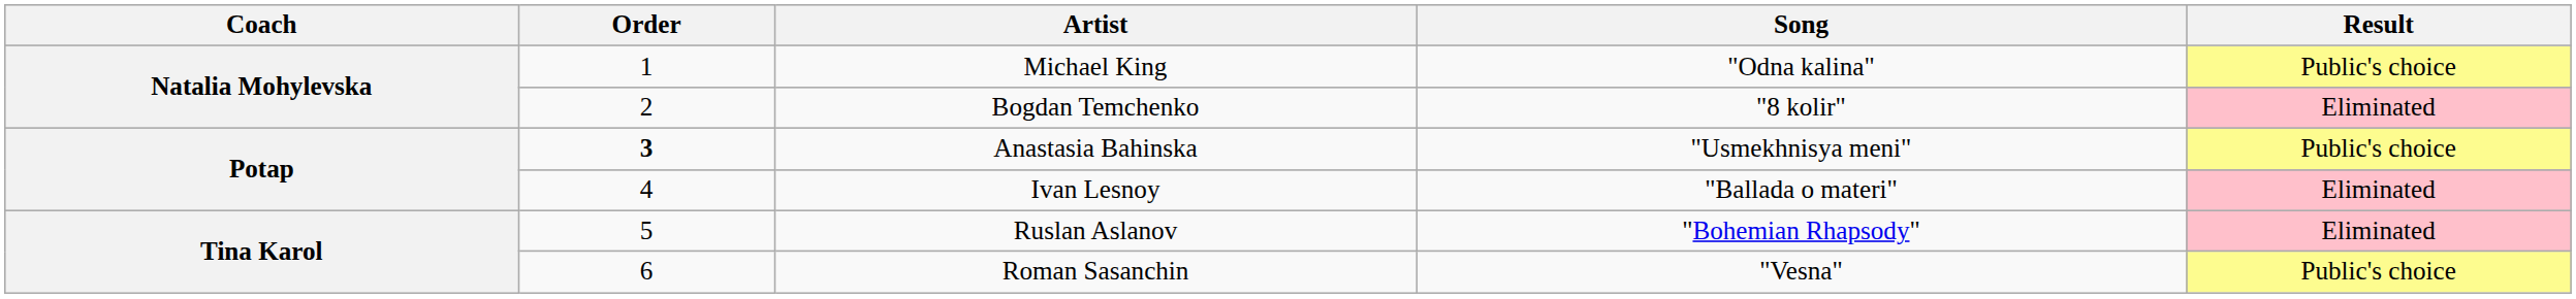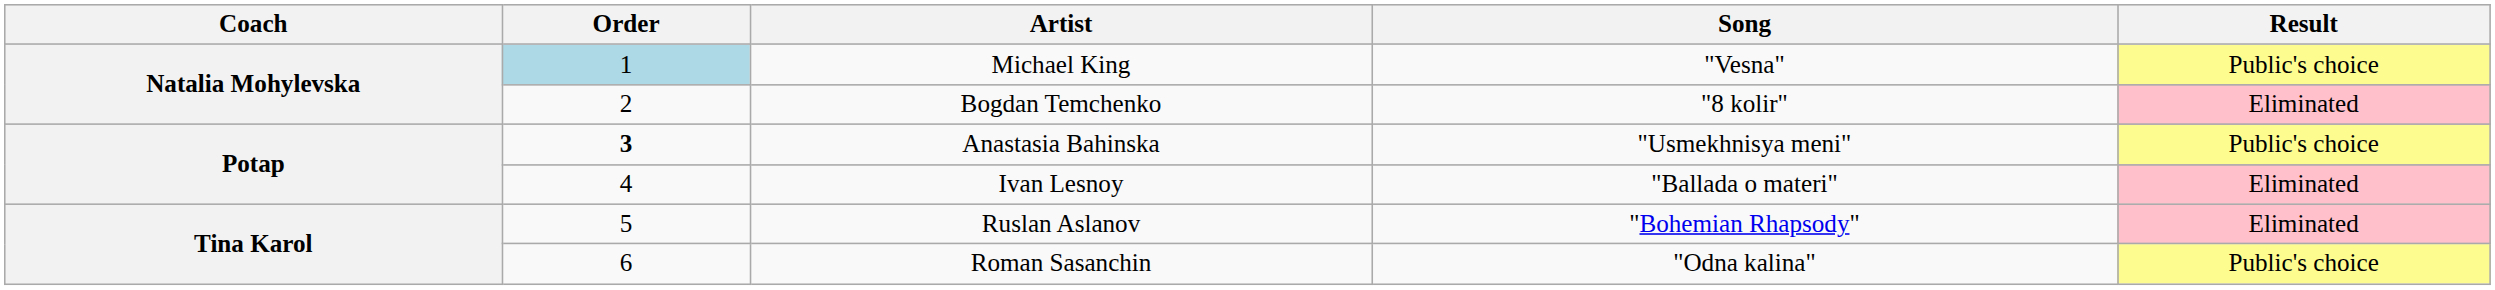Michael King | Order: no background -> lightblue background
Michael King | Song: "Odna kalina" -> "Vesna"
Roman Sasanchin | Song: "Vesna" -> "Odna kalina"
